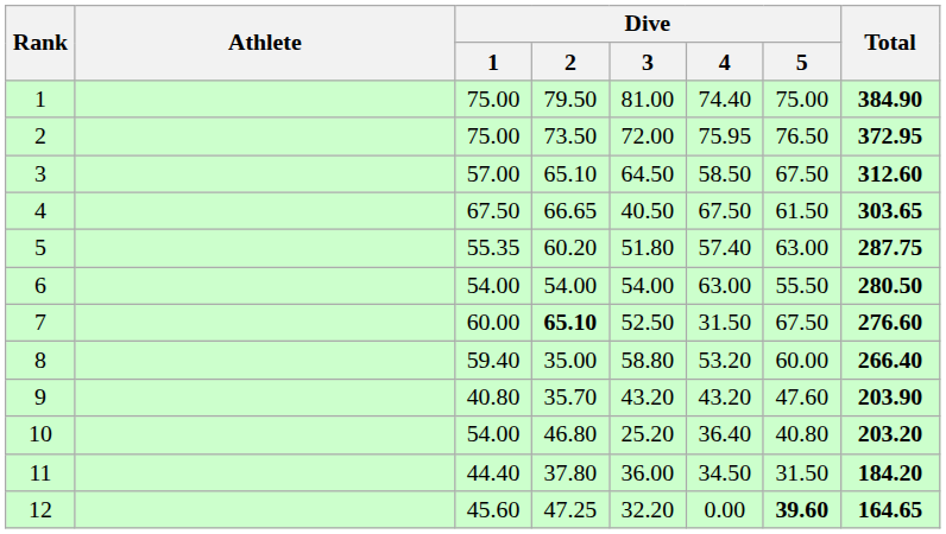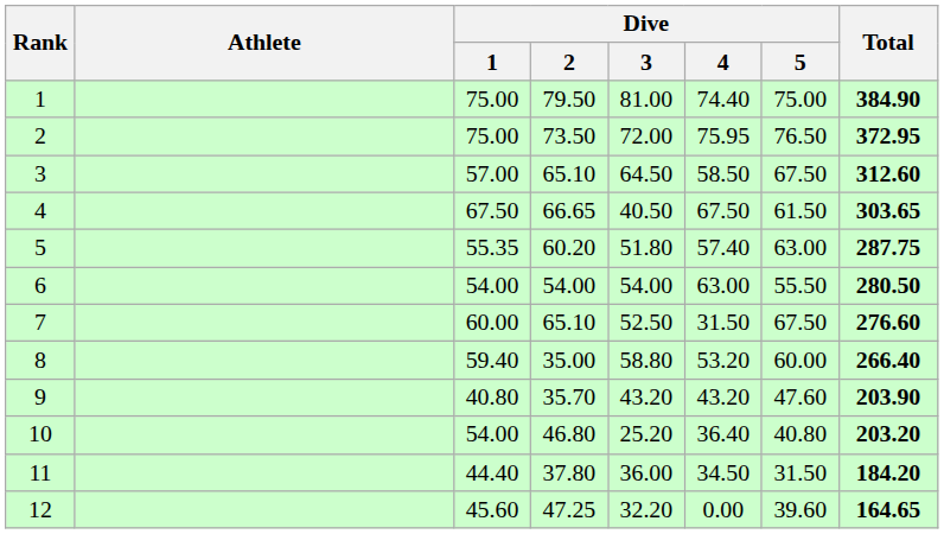7 | Dive / 2: bold -> normal
12 | Dive / 5: bold -> normal
